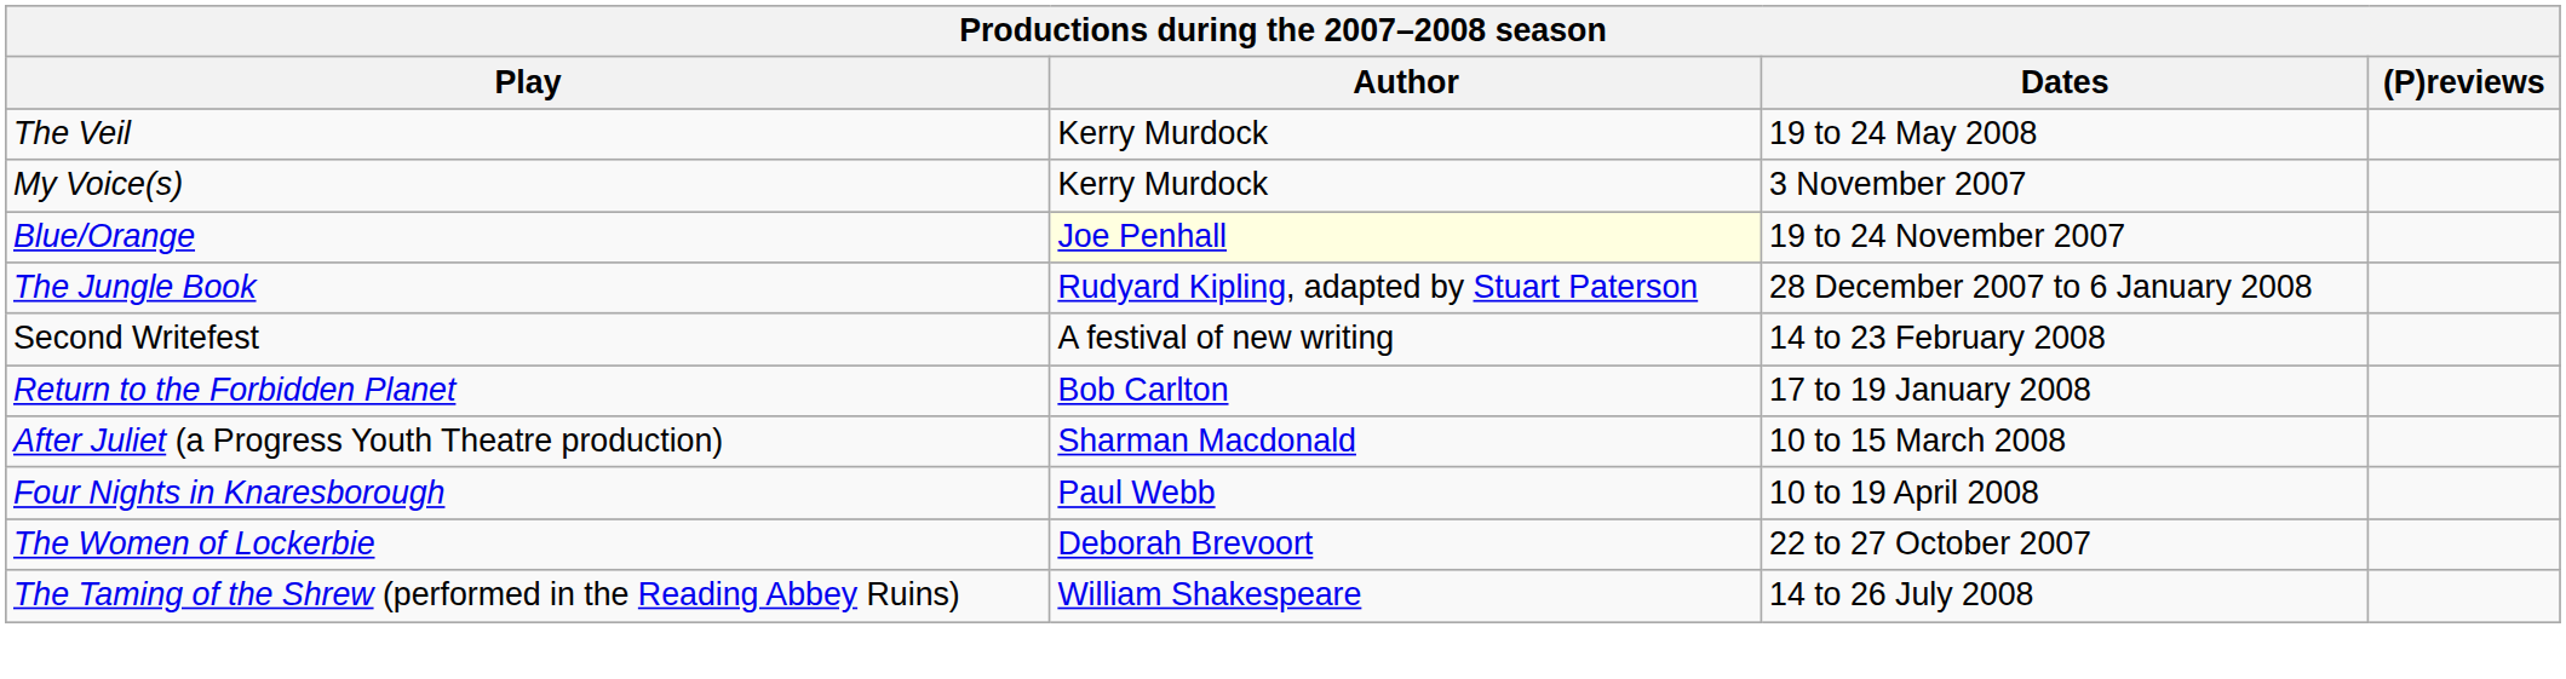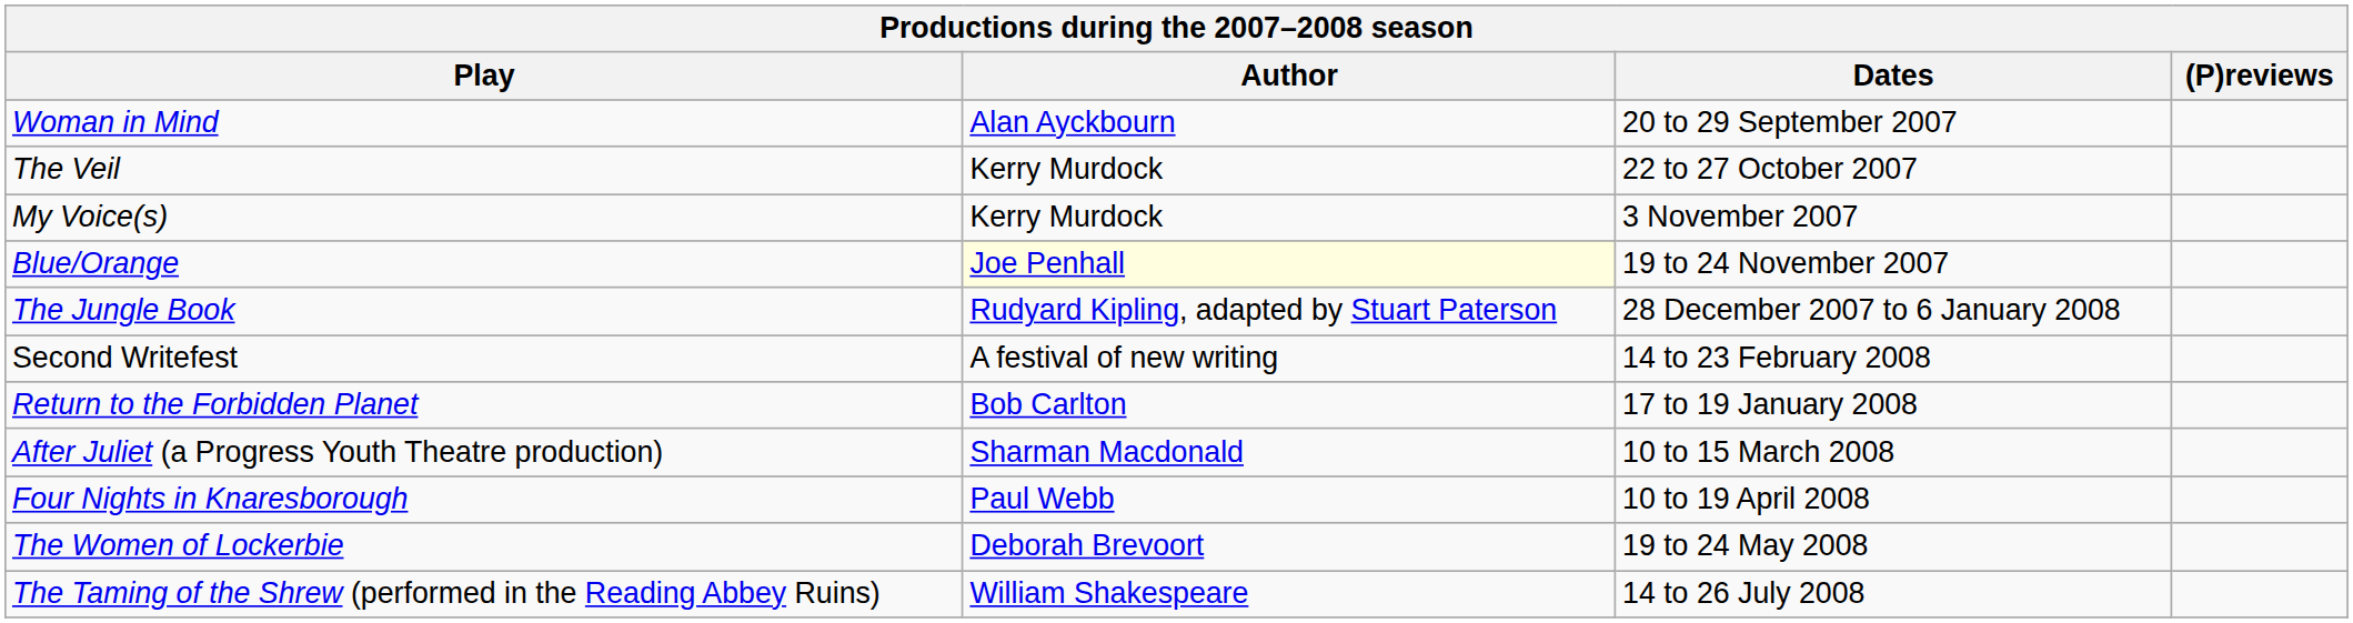+ row: Woman in Mind | Alan Ayckbourn | 20 to 29 September 2007
The Veil | Dates: 19 to 24 May 2008 -> 22 to 27 October 2007
The Women of Lockerbie | Dates: 22 to 27 October 2007 -> 19 to 24 May 2008
